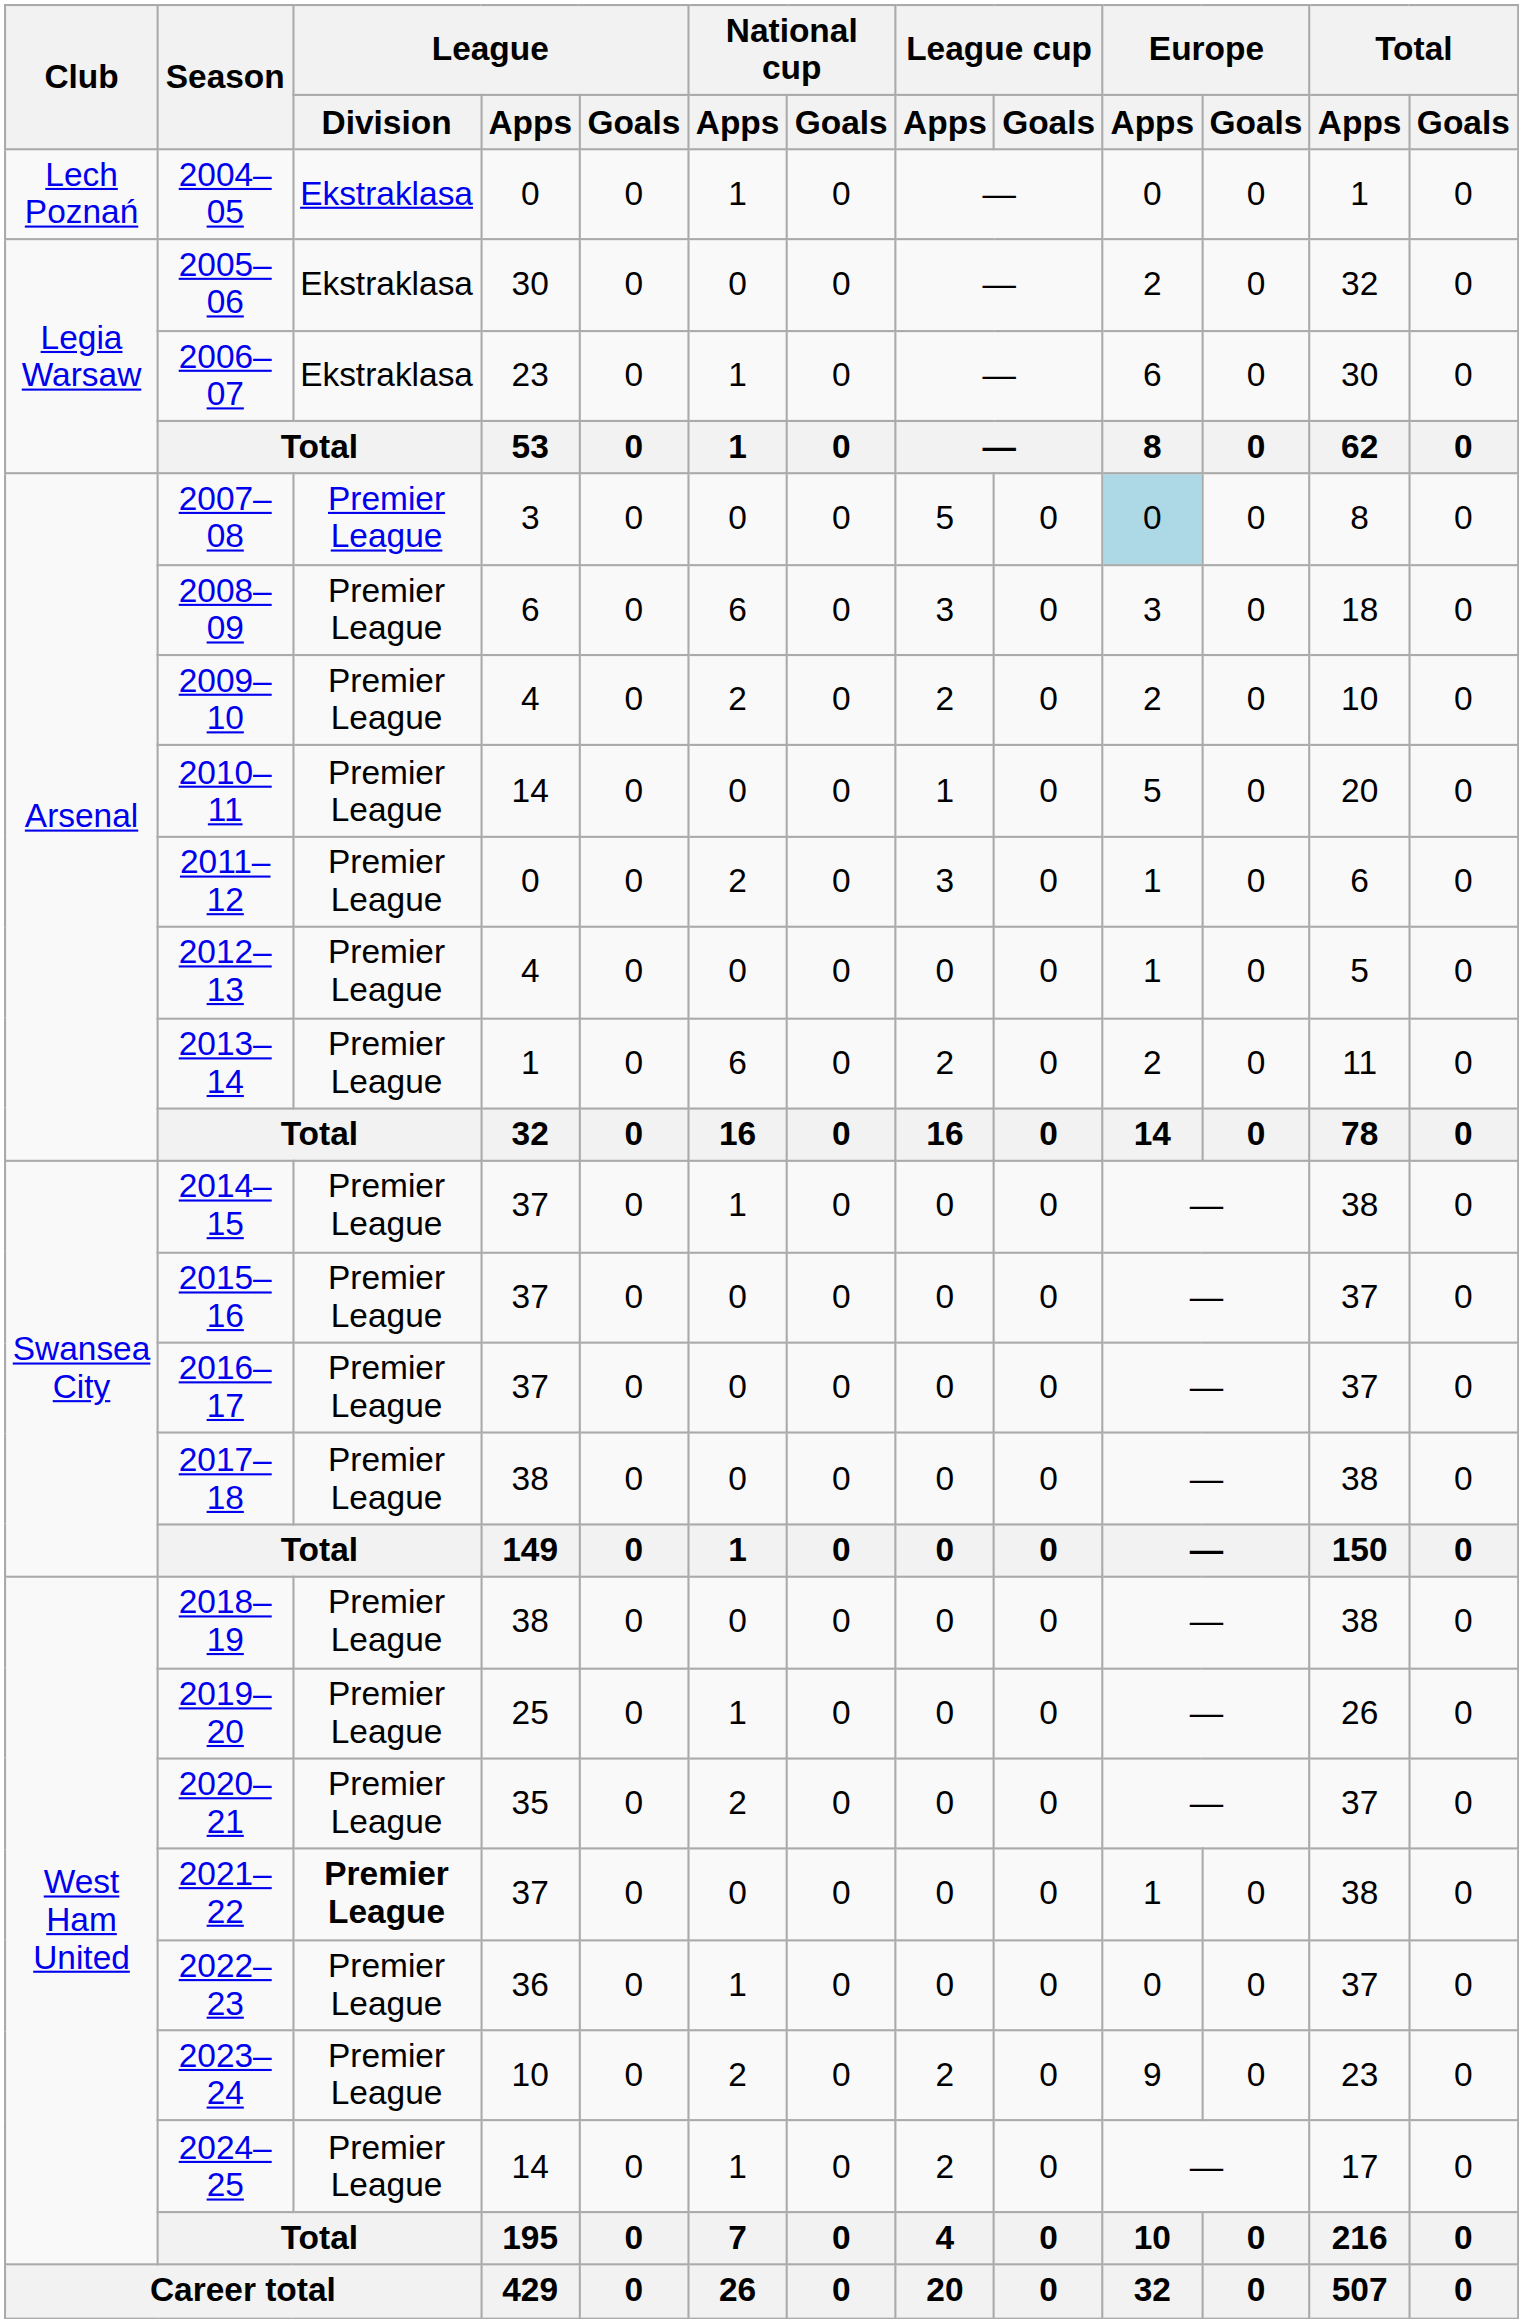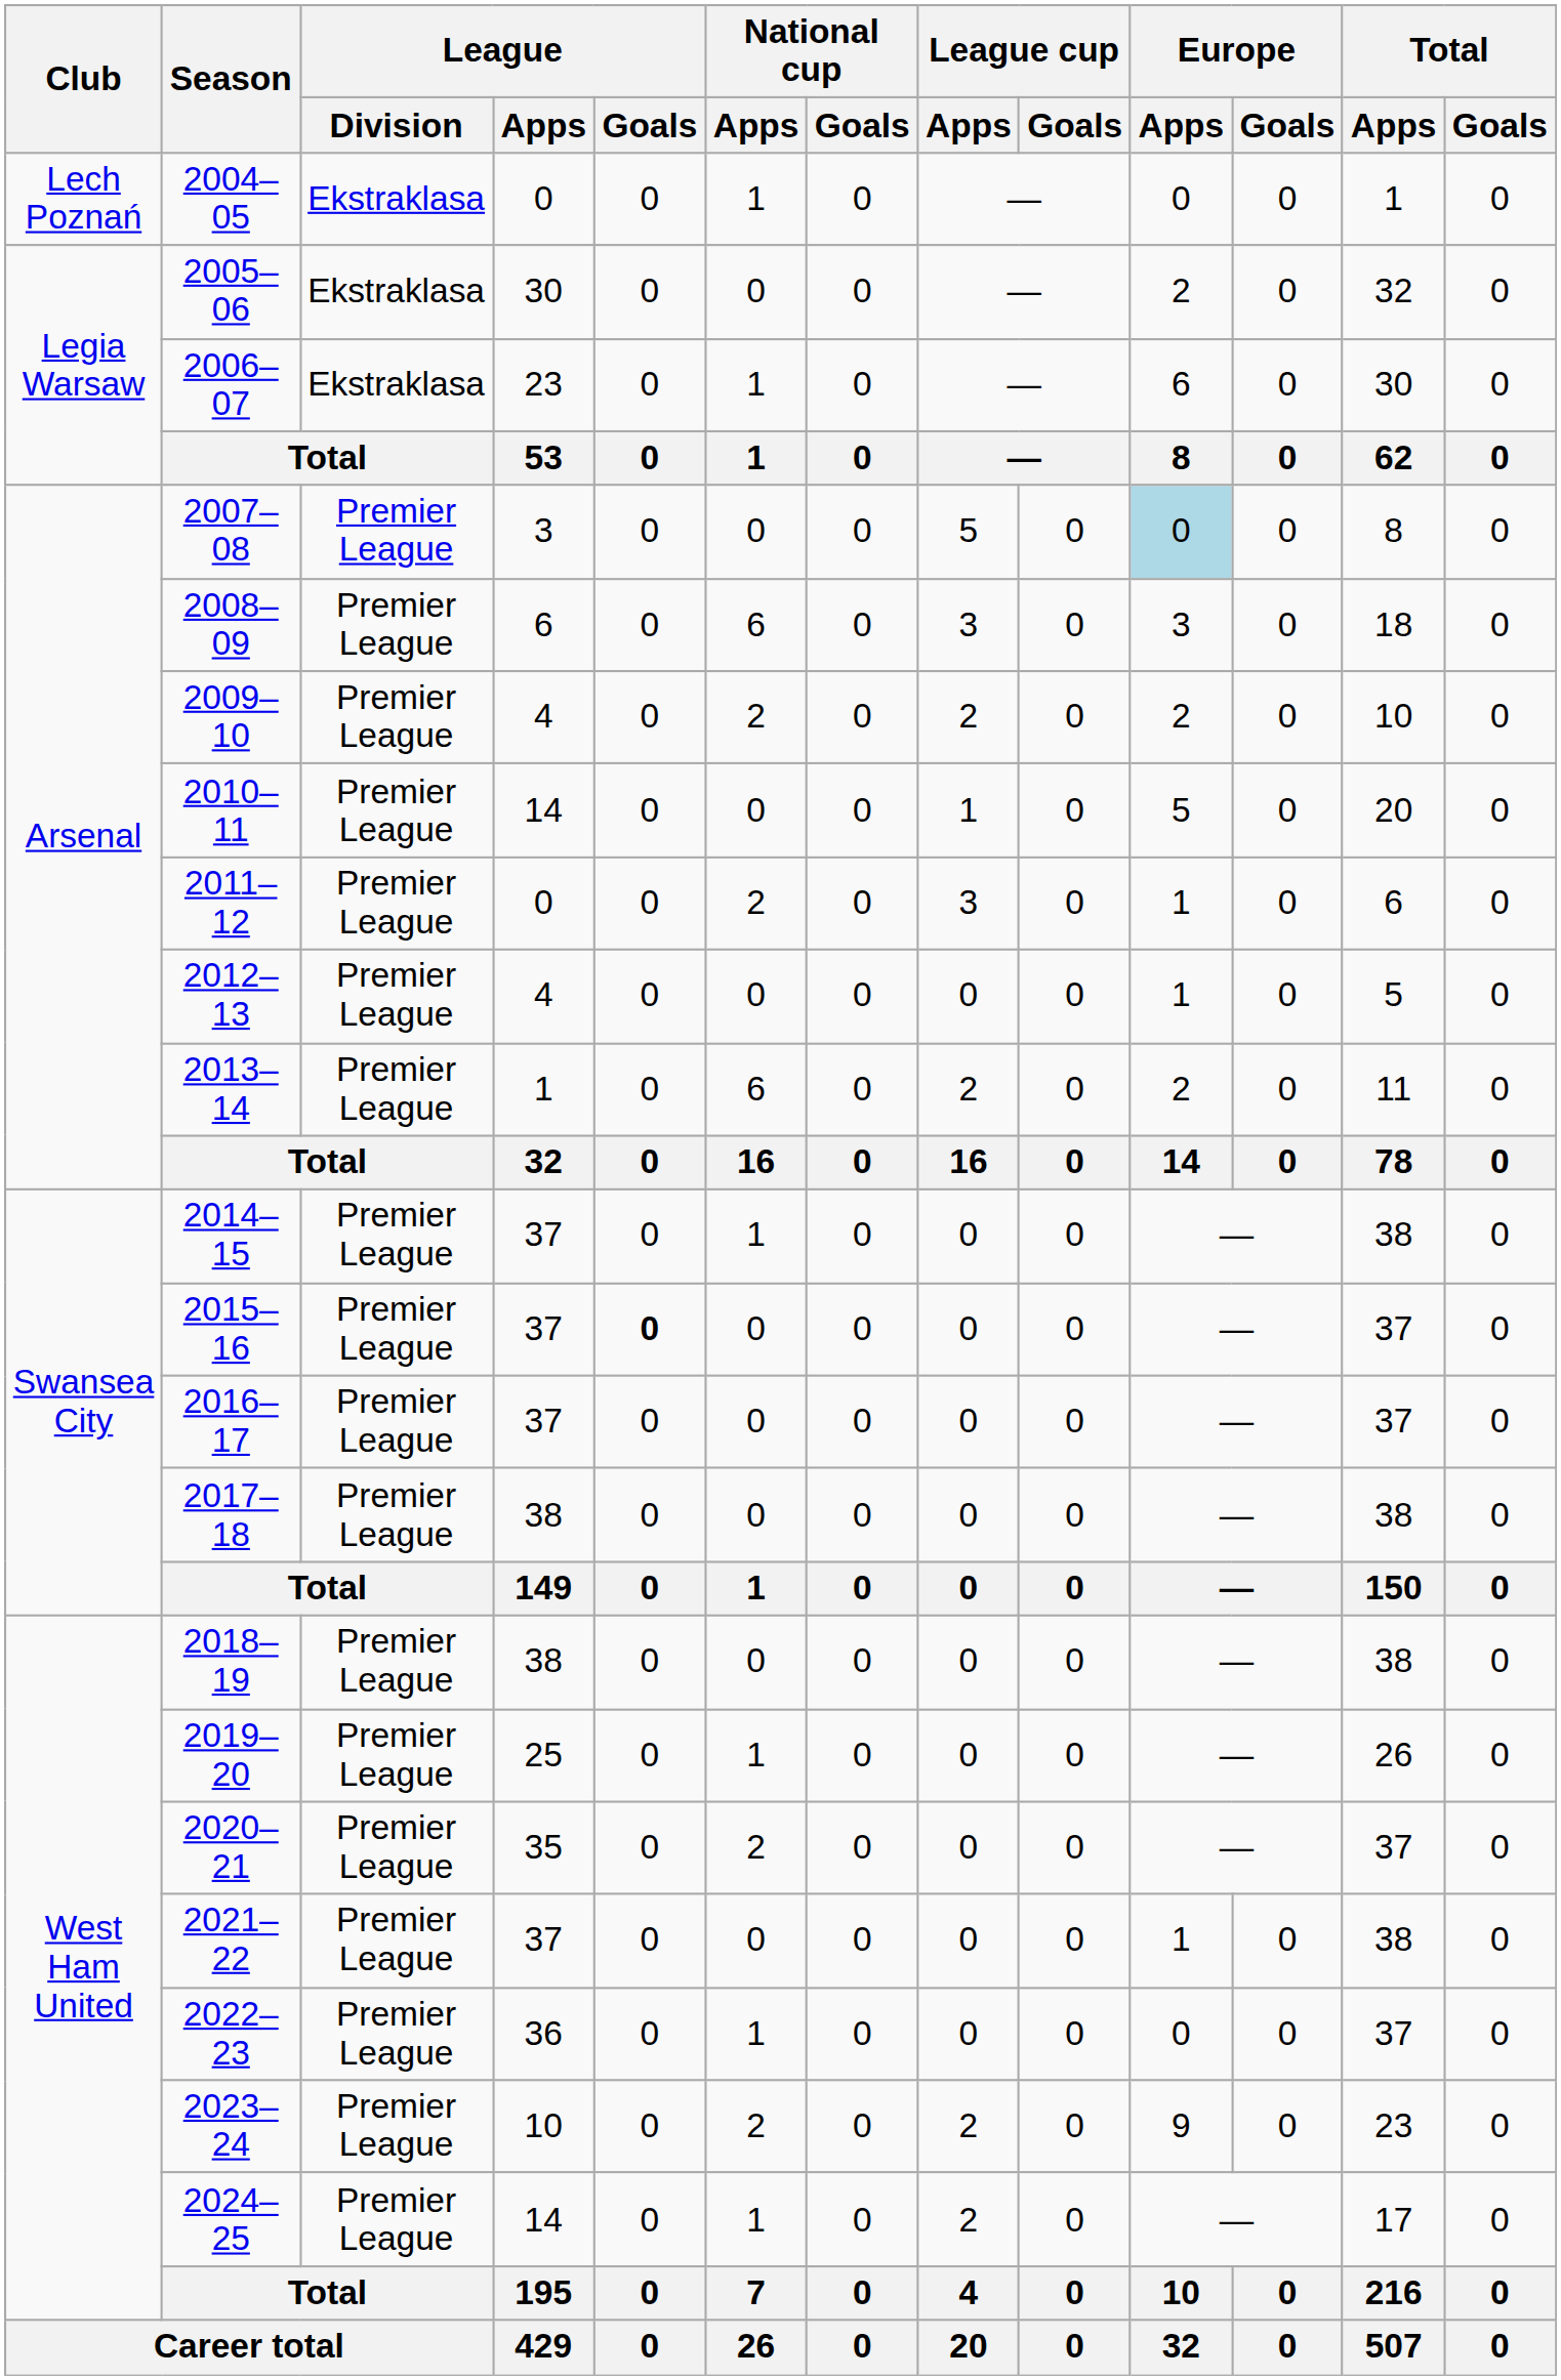2015–16 | League / Goals: normal -> bold
2021–22 | League / Division: bold -> normal
